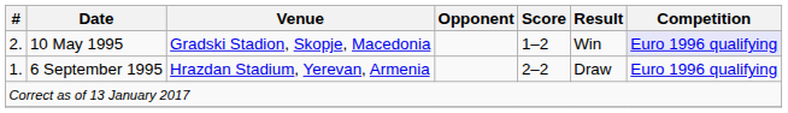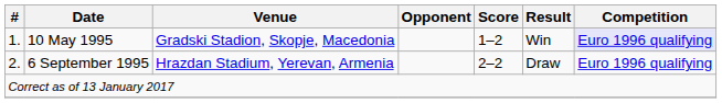10 May 1995 | #: 2. -> 1.
6 September 1995 | #: 1. -> 2.
